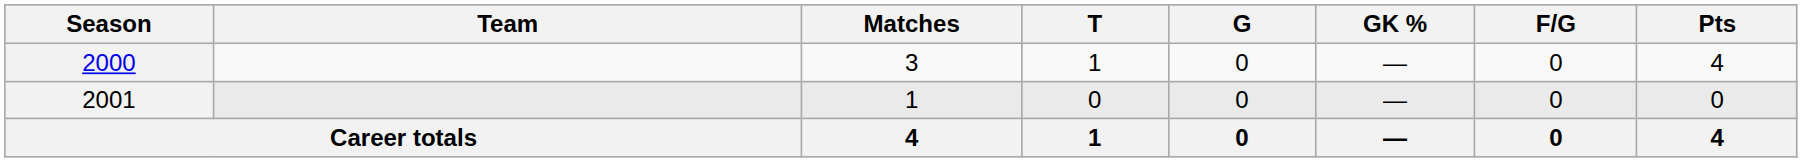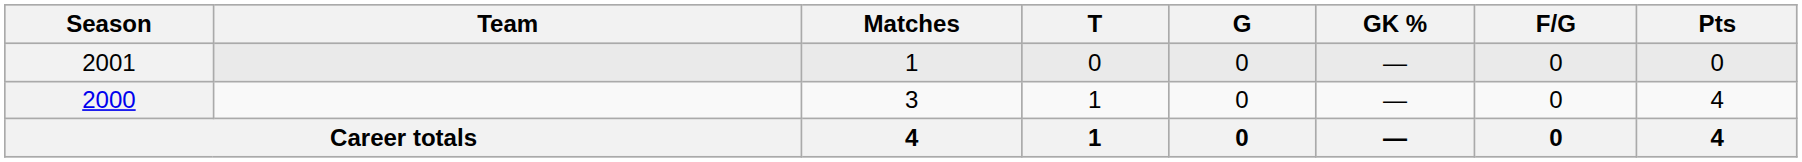rows swapped: 2000 <-> 2001
